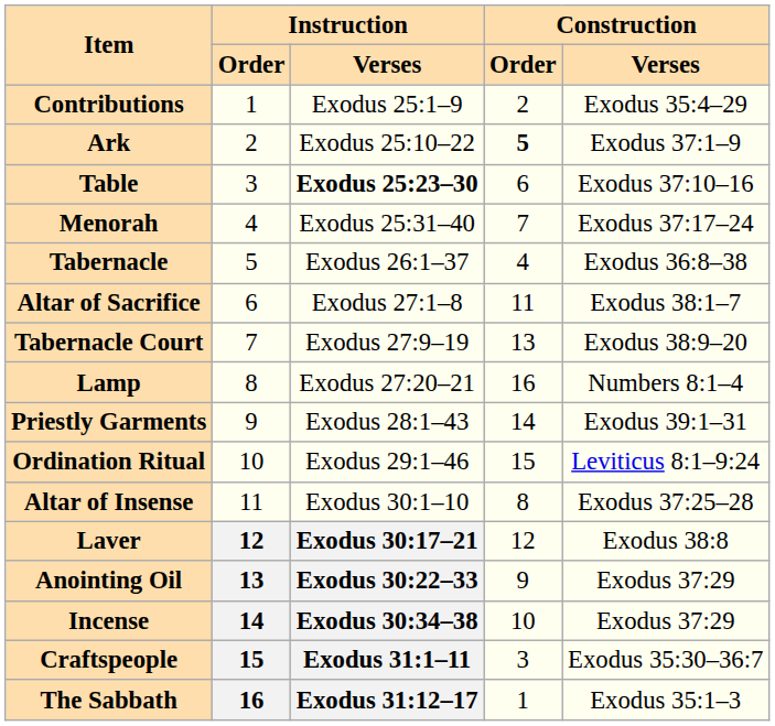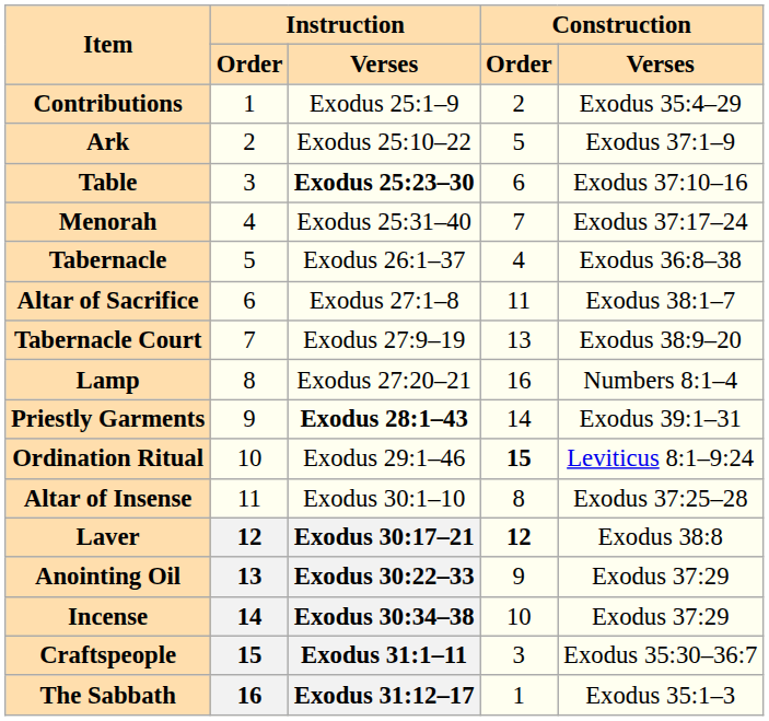Ark | Construction / Order: bold -> normal
Priestly Garments | Instruction / Verses: normal -> bold
Ordination Ritual | Construction / Order: normal -> bold
Laver | Construction / Order: normal -> bold
